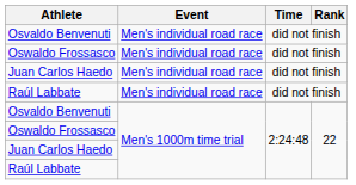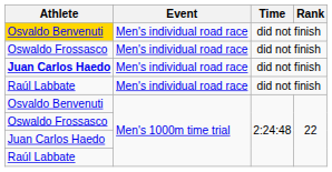Osvaldo Benvenuti / Men's individual road race | Athlete: no background -> gold background
Juan Carlos Haedo / Men's individual road race | Athlete: normal -> bold
